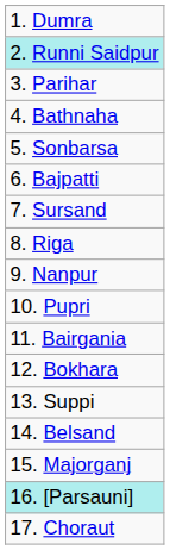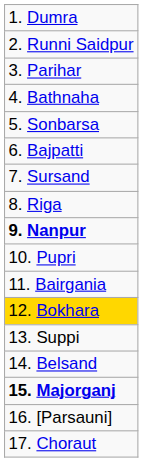row 2 | column 1: paleturquoise background -> no background
row 9 | column 1: normal -> bold
row 12 | column 1: no background -> gold background
row 15 | column 1: normal -> bold
row 16 | column 1: paleturquoise background -> no background
